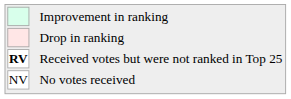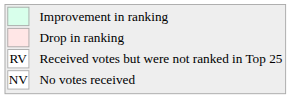RV | column 1: bold -> normal
